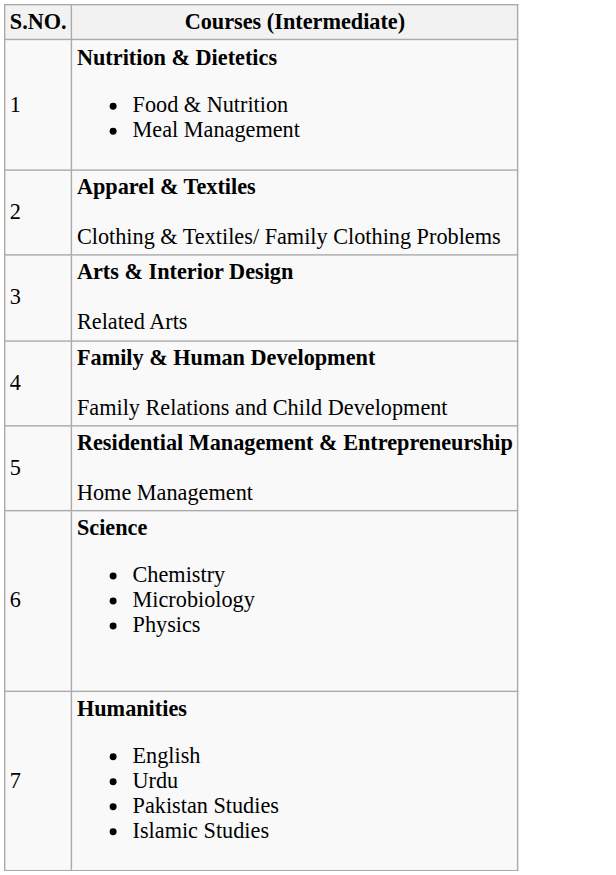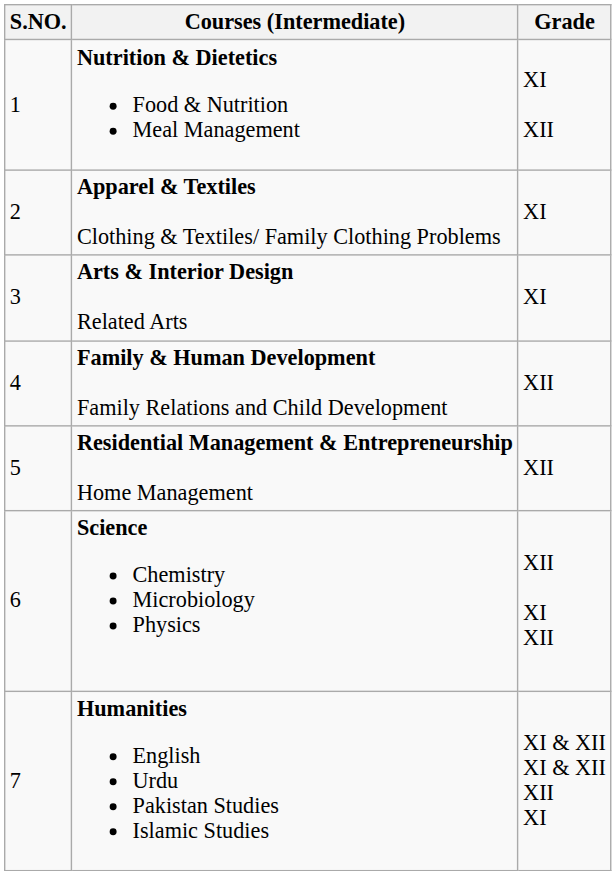+ column: Grade | XI XII | XI | XI | XII | XII | XII XI XII | XI & XII XI & XII XII XI
